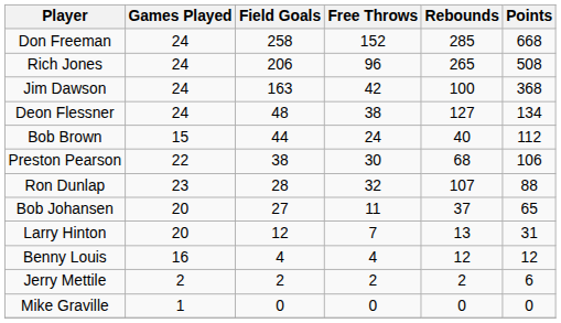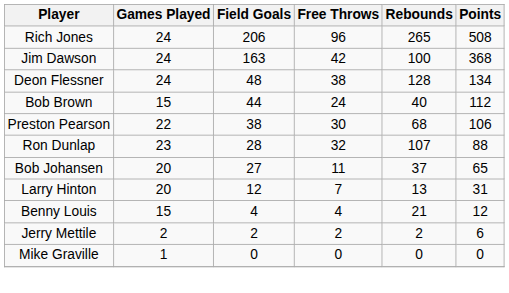- row: Don Freeman | 24 | 258 | 152 | 285 | 668
Deon Flessner | Rebounds: 127 -> 128
Benny Louis | Games Played: 16 -> 15
Benny Louis | Rebounds: 12 -> 21
